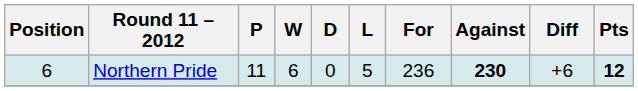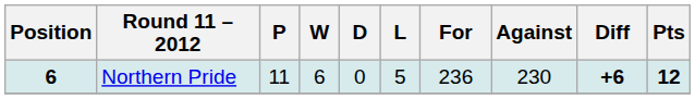Northern Pride | Position: normal -> bold
Northern Pride | Against: bold -> normal
Northern Pride | Diff: normal -> bold
